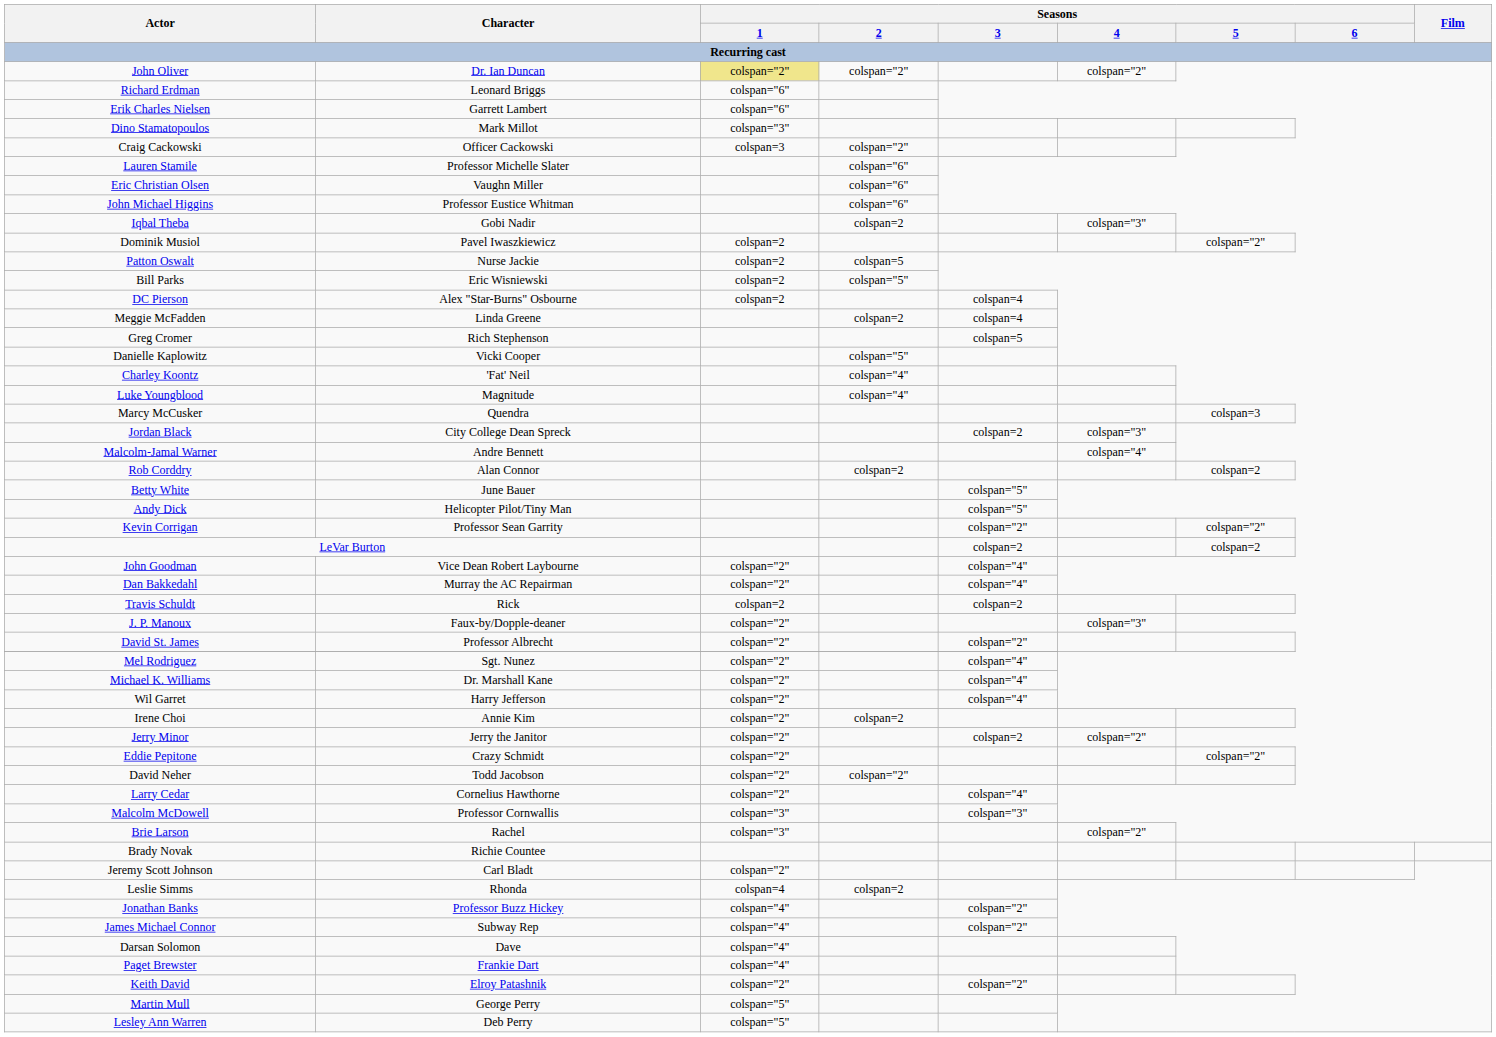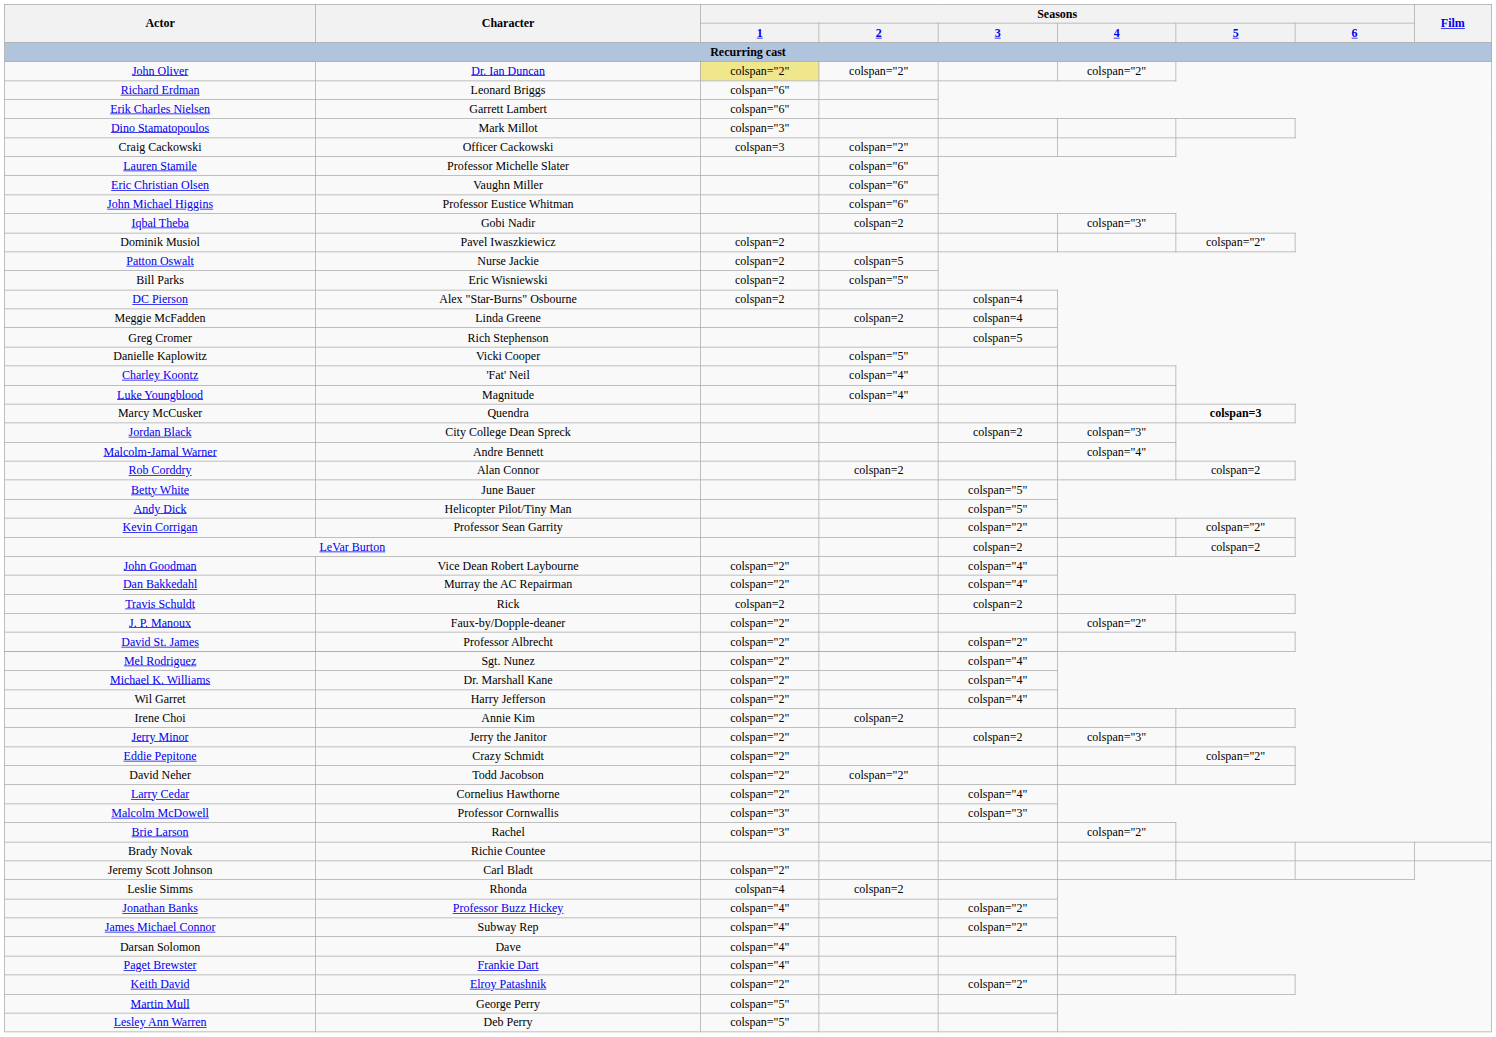Marcy McCusker | Seasons / 5: normal -> bold
J. P. Manoux | Seasons / 4: colspan="3" -> colspan="2"
Jerry Minor | Seasons / 4: colspan="2" -> colspan="3"
